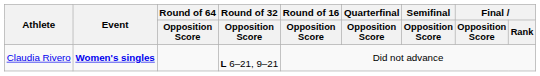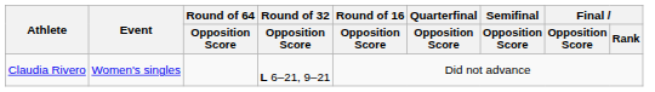Claudia Rivero | Event: bold -> normal
